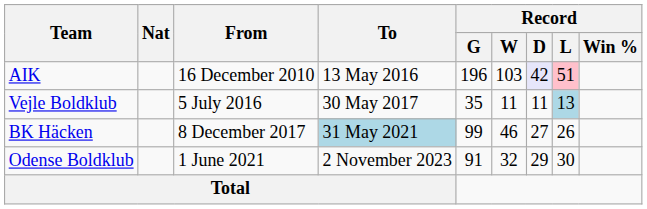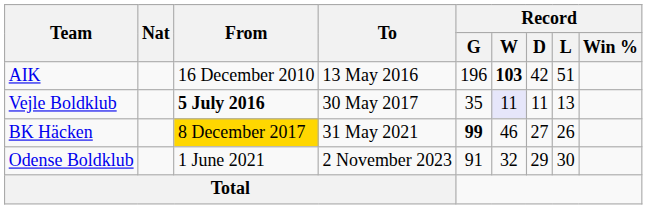AIK | Record / W: normal -> bold
AIK | Record / D: lavender background -> no background
AIK | Record / L: pink background -> no background
Vejle Boldklub | From: normal -> bold
Vejle Boldklub | Record / W: no background -> lavender background
Vejle Boldklub | Record / L: lightblue background -> no background
BK Häcken | From: no background -> gold background
BK Häcken | To: lightblue background -> no background
BK Häcken | Record / G: normal -> bold
